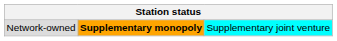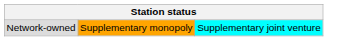Network-owned | column 2: bold -> normal
